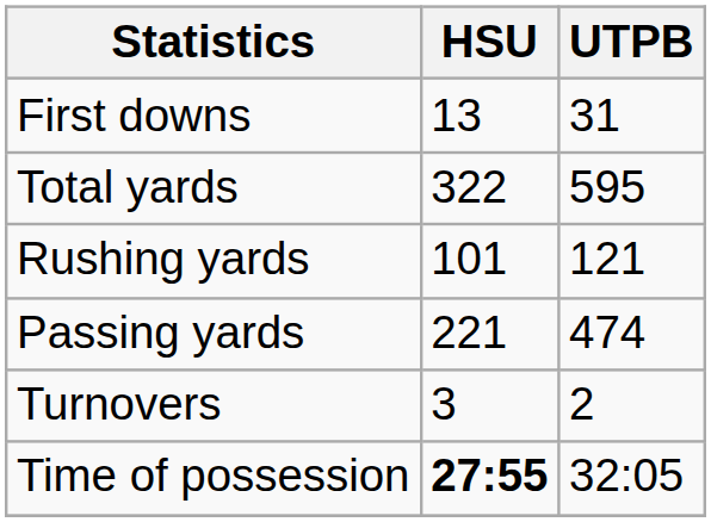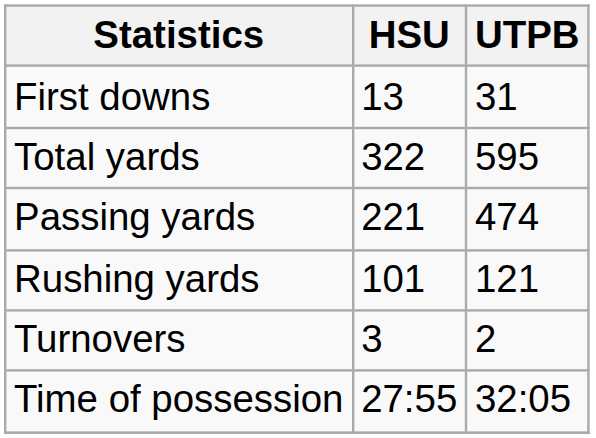rows swapped: Rushing yards <-> Passing yards
Time of possession | HSU: bold -> normal
